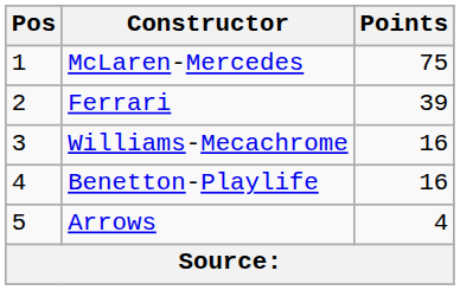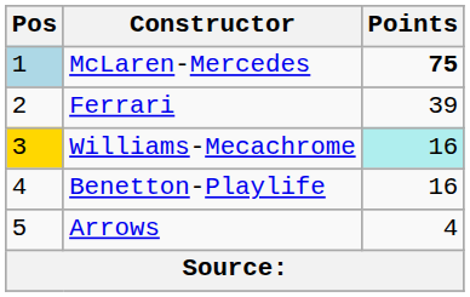McLaren-Mercedes | Pos: no background -> lightblue background
McLaren-Mercedes | Points: normal -> bold
Williams-Mecachrome | Pos: no background -> gold background
Williams-Mecachrome | Points: no background -> paleturquoise background
